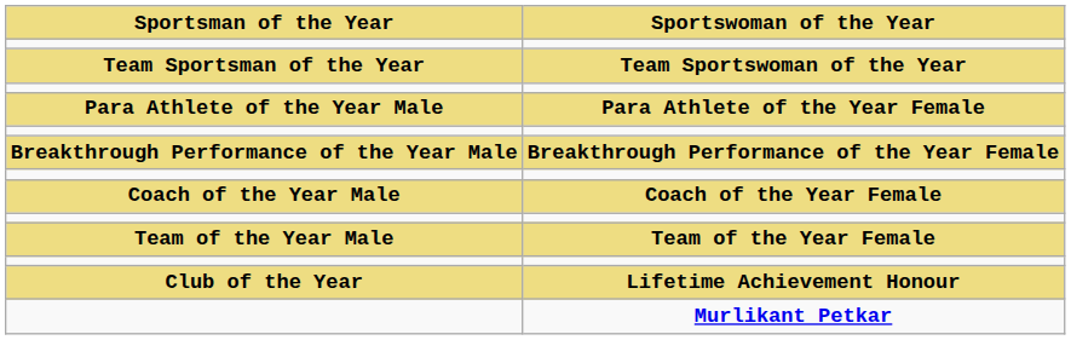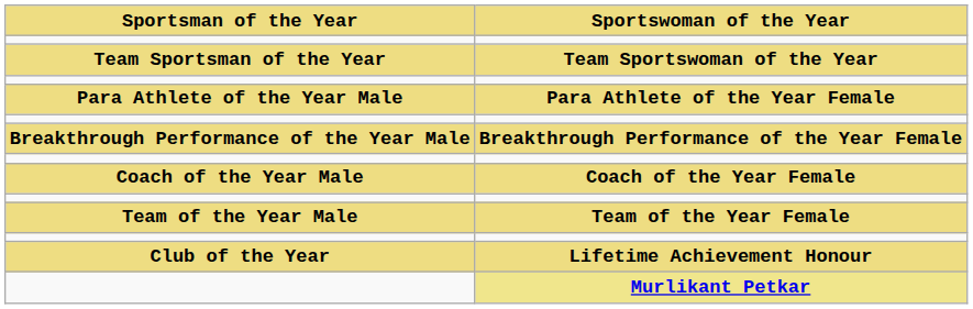row 14 | Sportswoman of the Year: no background -> khaki background
